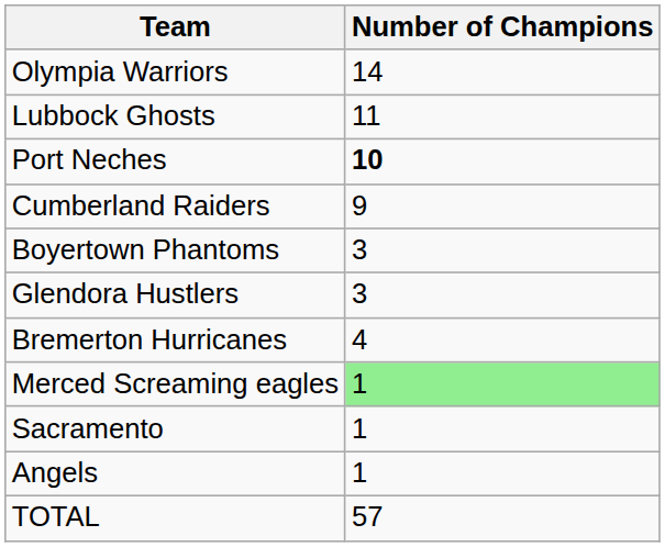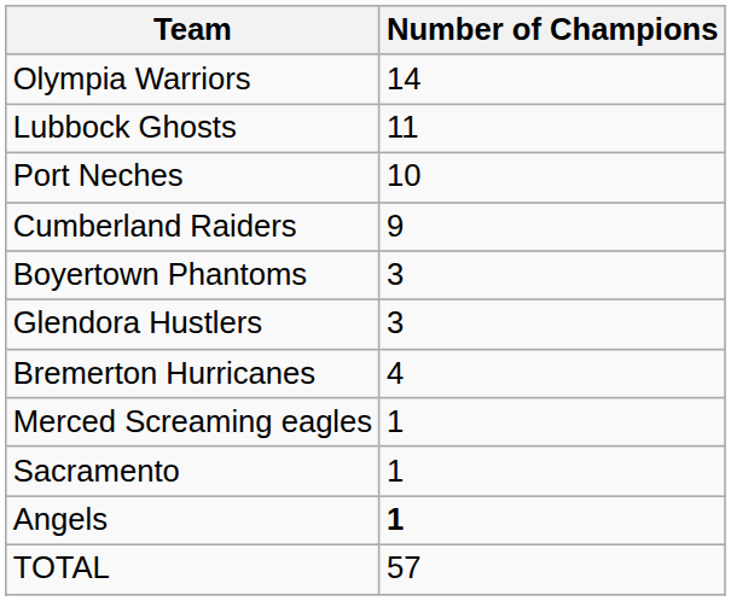Port Neches | Number of Champions: bold -> normal
Merced Screaming eagles | Number of Champions: lightgreen background -> no background
Angels | Number of Champions: normal -> bold
